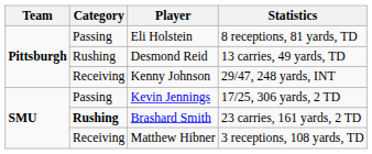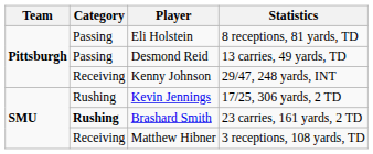Desmond Reid | Category: Rushing -> Passing
Kevin Jennings | Category: Passing -> Rushing
